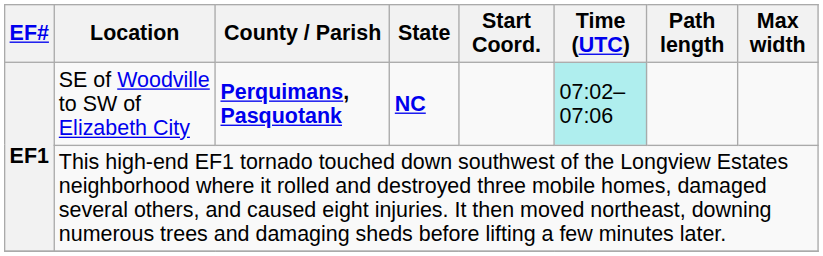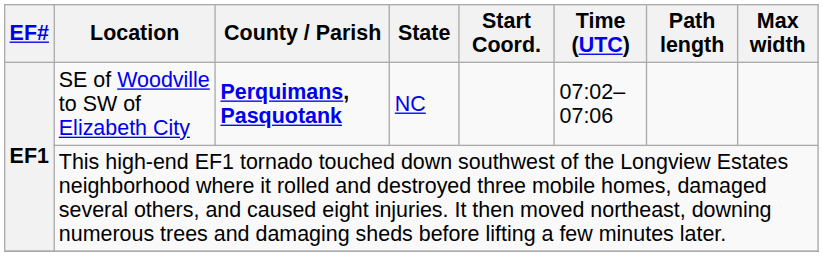SE of Woodville to SW of Elizabeth City | State: bold -> normal
SE of Woodville to SW of Elizabeth City | Time (UTC): paleturquoise background -> no background
